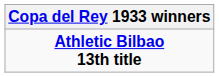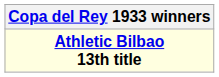row 2 | column 1: no background -> lightyellow background
